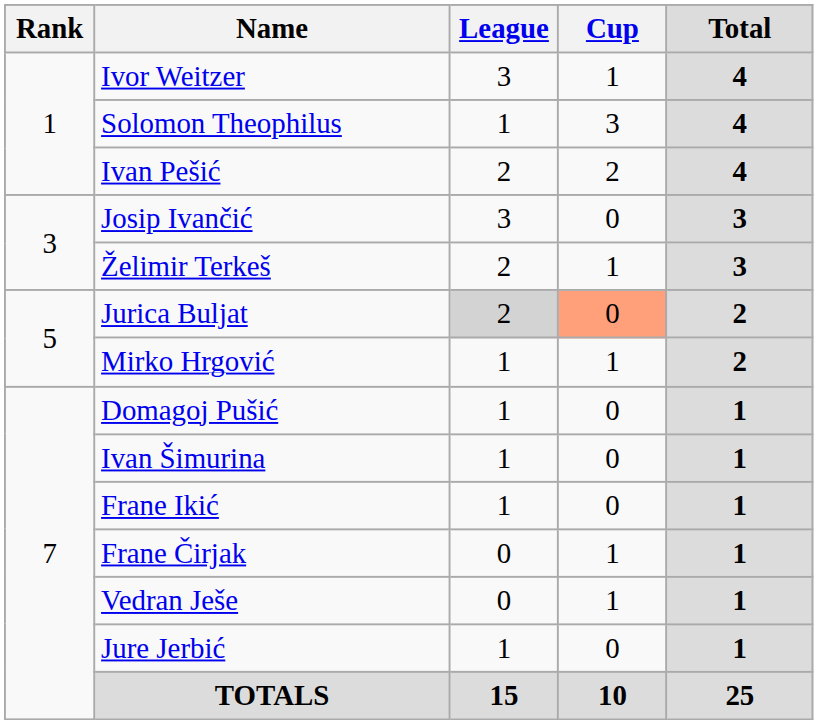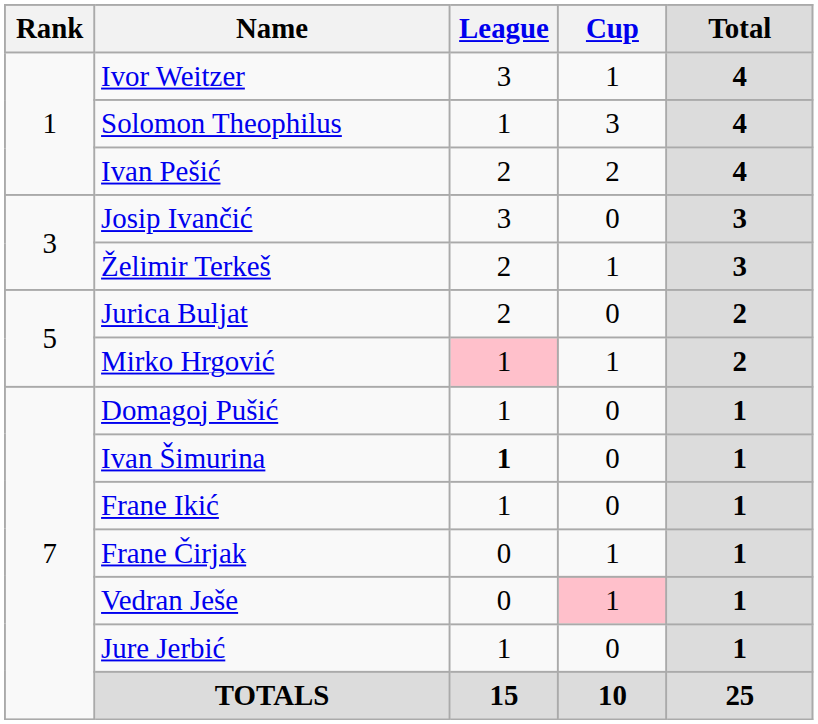Jurica Buljat | League: lightgrey background -> no background
Jurica Buljat | Cup: lightsalmon background -> no background
Mirko Hrgović | League: no background -> pink background
Ivan Šimurina | League: normal -> bold
Vedran Ješe | Cup: no background -> pink background
